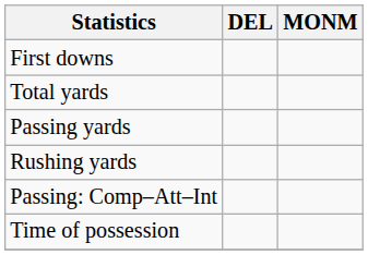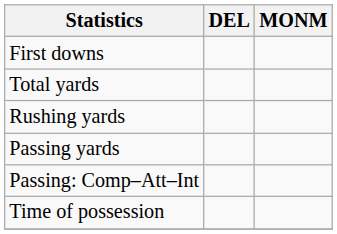rows swapped: Rushing yards <-> Passing yards
